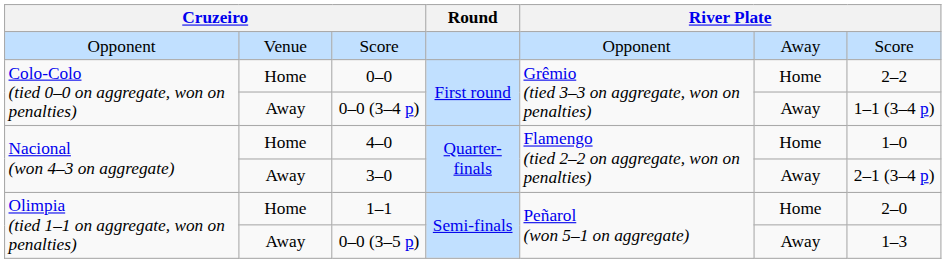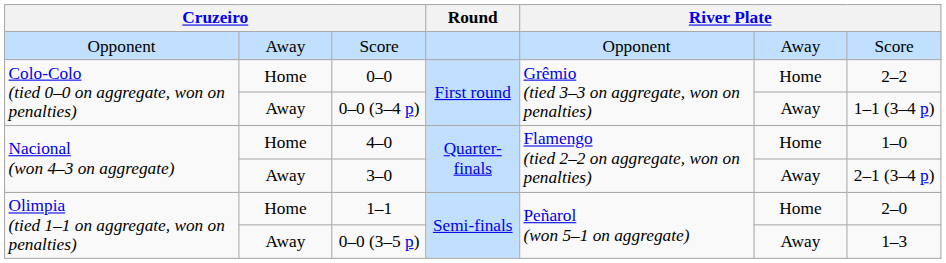row 2 | column 2: Venue -> Away
